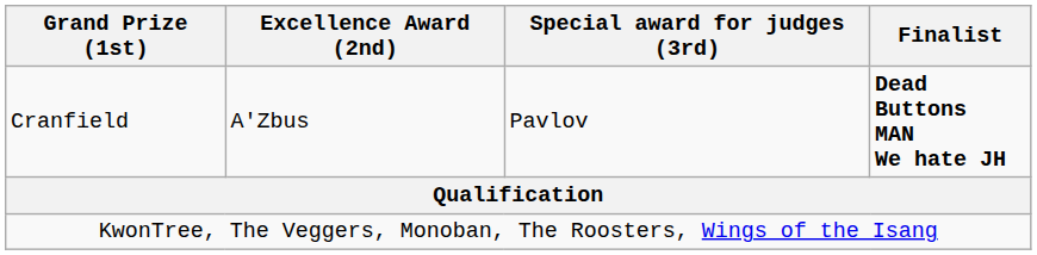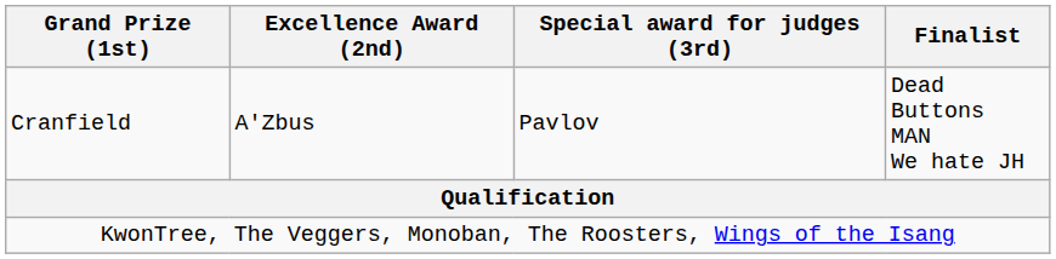Cranfield | Finalist: bold -> normal
